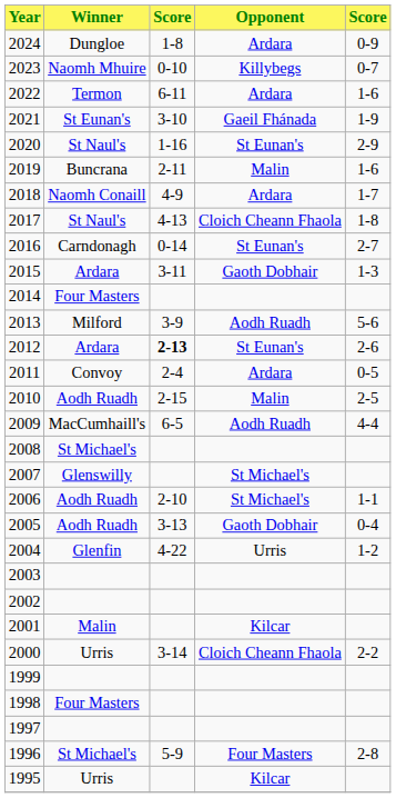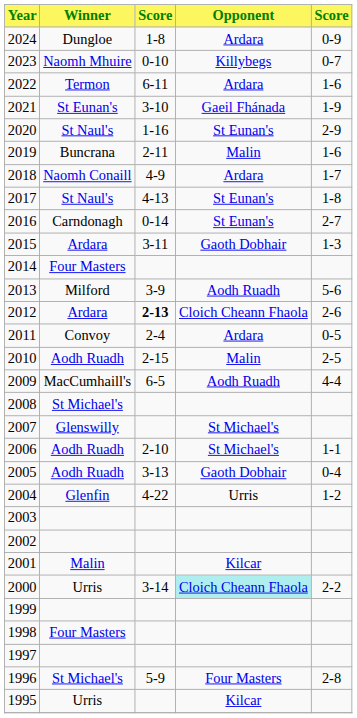2017 | Opponent: Cloich Cheann Fhaola -> St Eunan's
2012 | Opponent: St Eunan's -> Cloich Cheann Fhaola
2000 | Opponent: no background -> paleturquoise background
